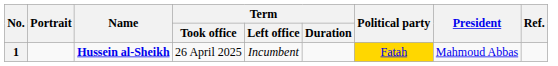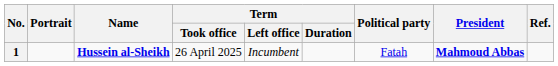1 | Political party: gold background -> no background
1 | President: normal -> bold
